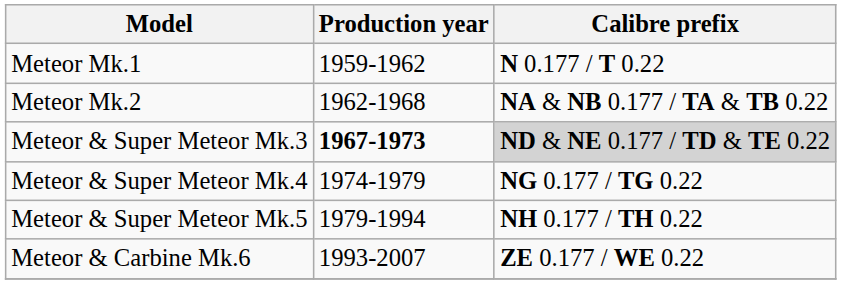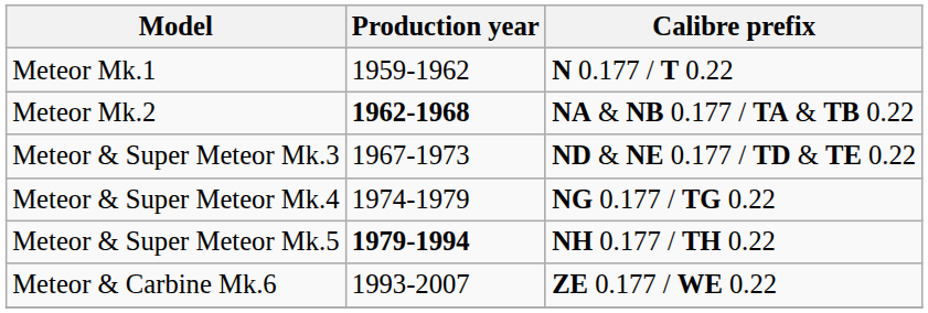Meteor Mk.2 | Production year: normal -> bold
Meteor & Super Meteor Mk.3 | Production year: bold -> normal
Meteor & Super Meteor Mk.3 | Calibre prefix: lightgrey background -> no background
Meteor & Super Meteor Mk.5 | Production year: normal -> bold
